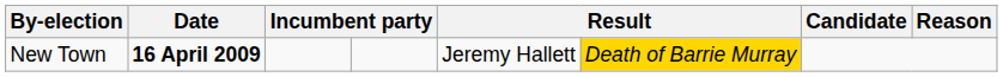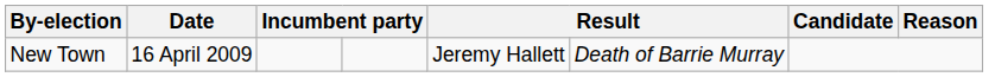New Town | Date: bold -> normal
New Town | column 6: gold background -> no background
